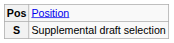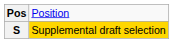S | column 2: no background -> gold background
